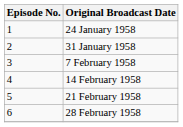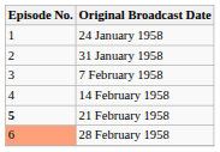21 February 1958 | Episode No.: normal -> bold
28 February 1958 | Episode No.: no background -> lightsalmon background
